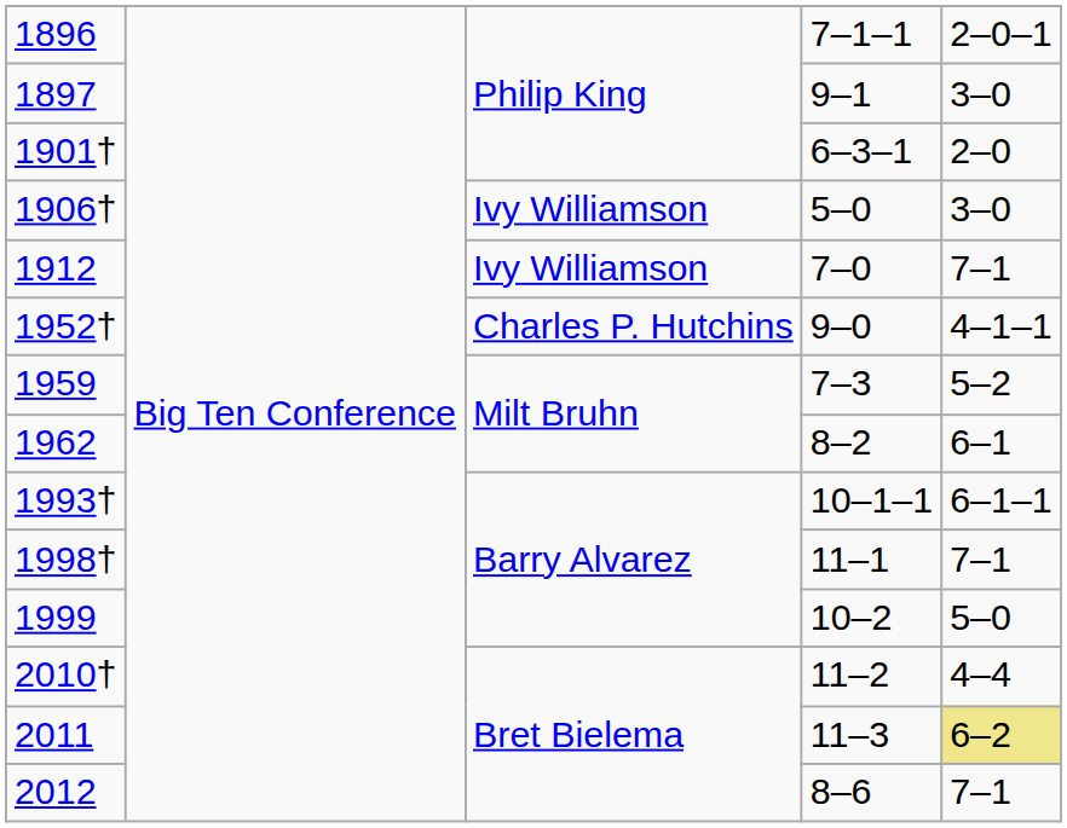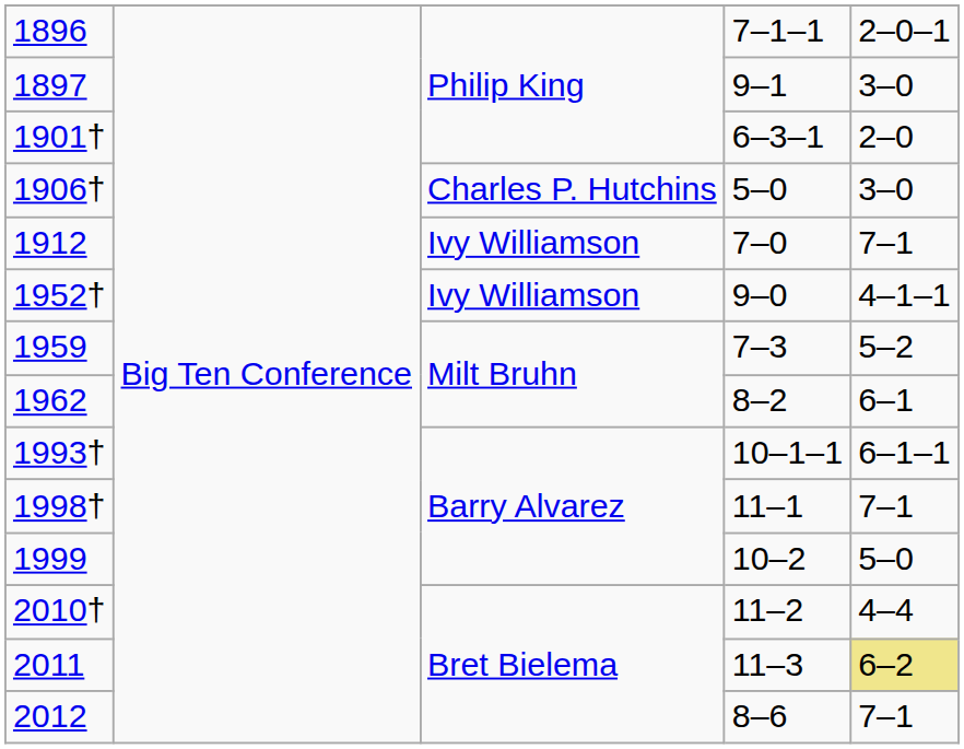1906† | column 3: Ivy Williamson -> Charles P. Hutchins
1952† | column 3: Charles P. Hutchins -> Ivy Williamson
